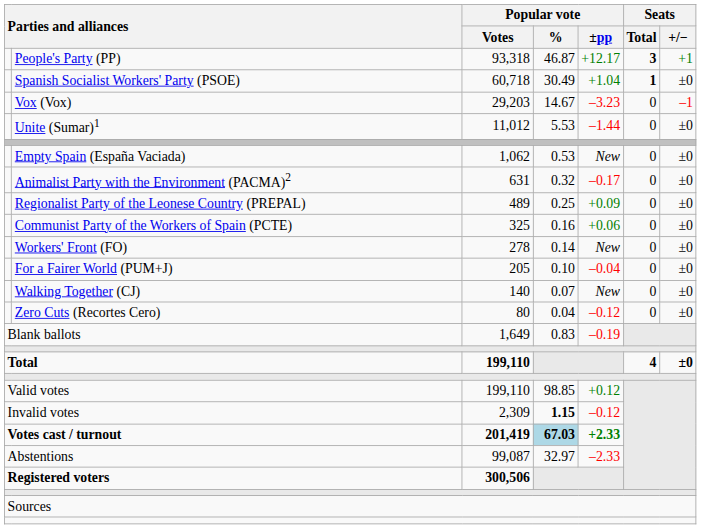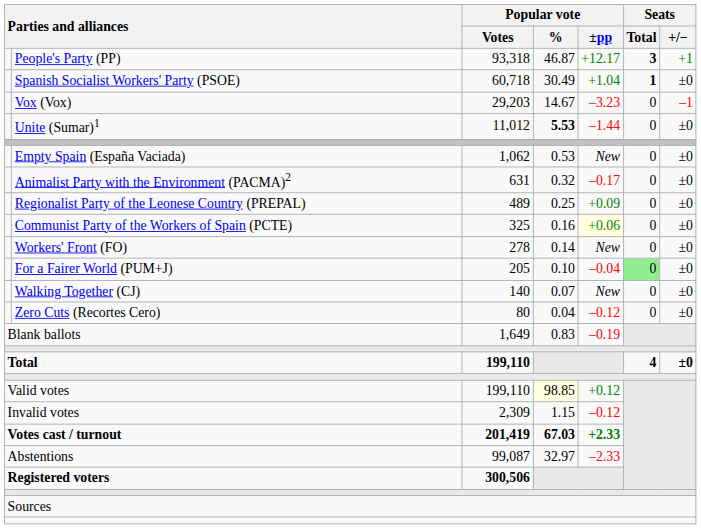Unite (Sumar)1 | Popular vote / %: normal -> bold
Communist Party of the Workers of Spain (PCTE) | Popular vote / ±pp: no background -> lightyellow background
For a Fairer World (PUM+J) | Seats / Total: no background -> lightgreen background
Valid votes | Popular vote / %: no background -> lightyellow background
Invalid votes | Popular vote / %: bold -> normal
Votes cast / turnout | Popular vote / %: lightblue background -> no background
